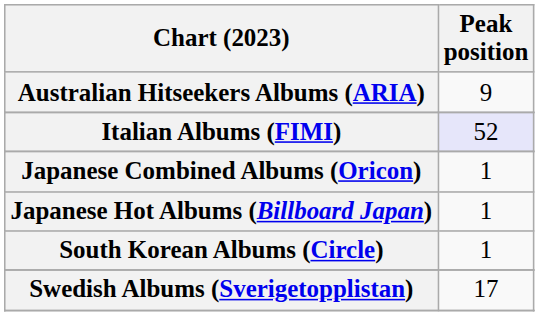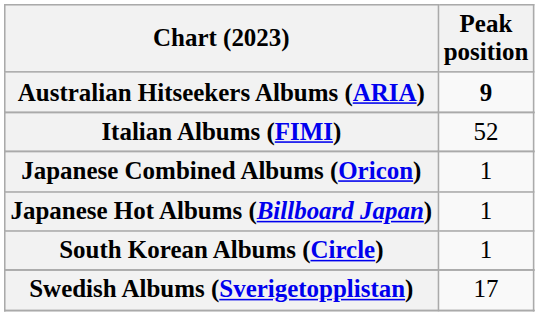Australian Hitseekers Albums (ARIA) | Peak position: normal -> bold
Italian Albums (FIMI) | Peak position: lavender background -> no background
